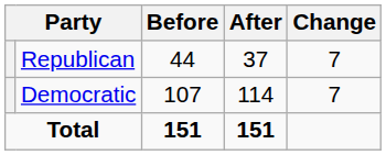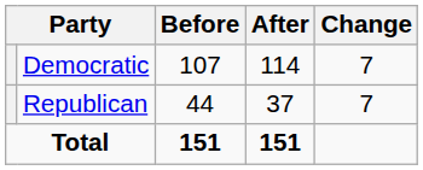rows swapped: Democratic <-> Republican
